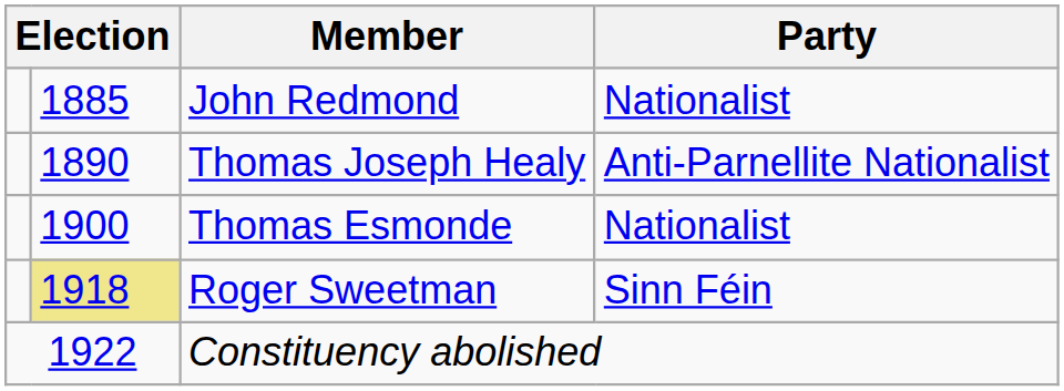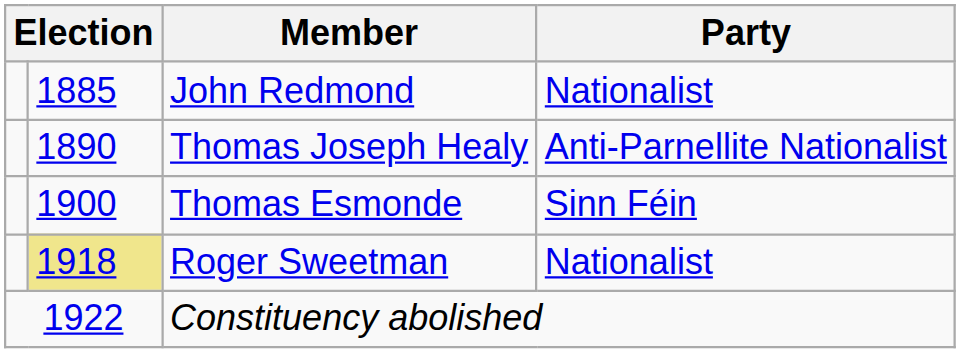Thomas Esmonde | Party: Nationalist -> Sinn Féin
Roger Sweetman | Party: Sinn Féin -> Nationalist
